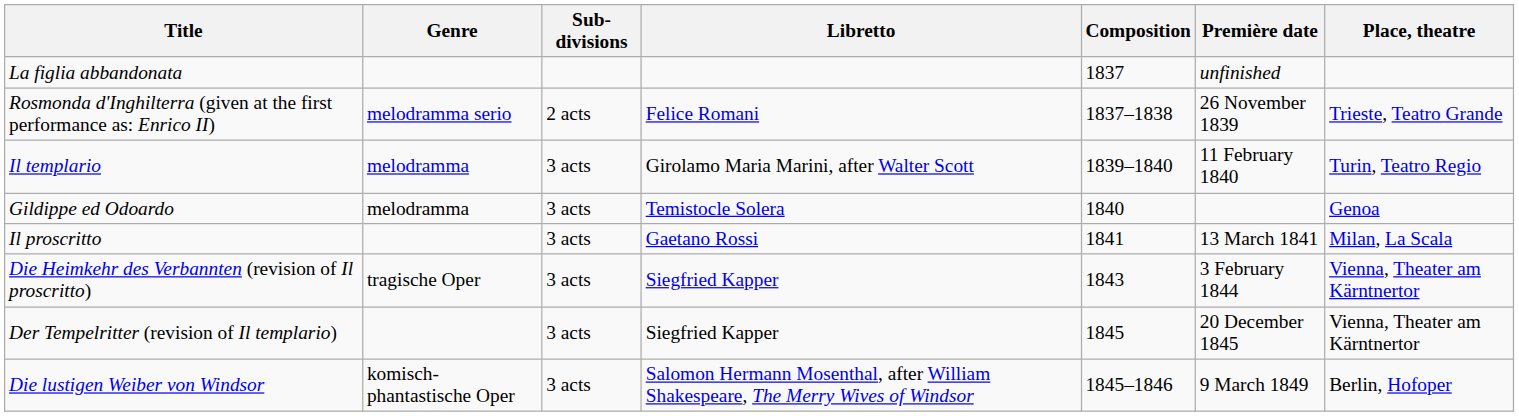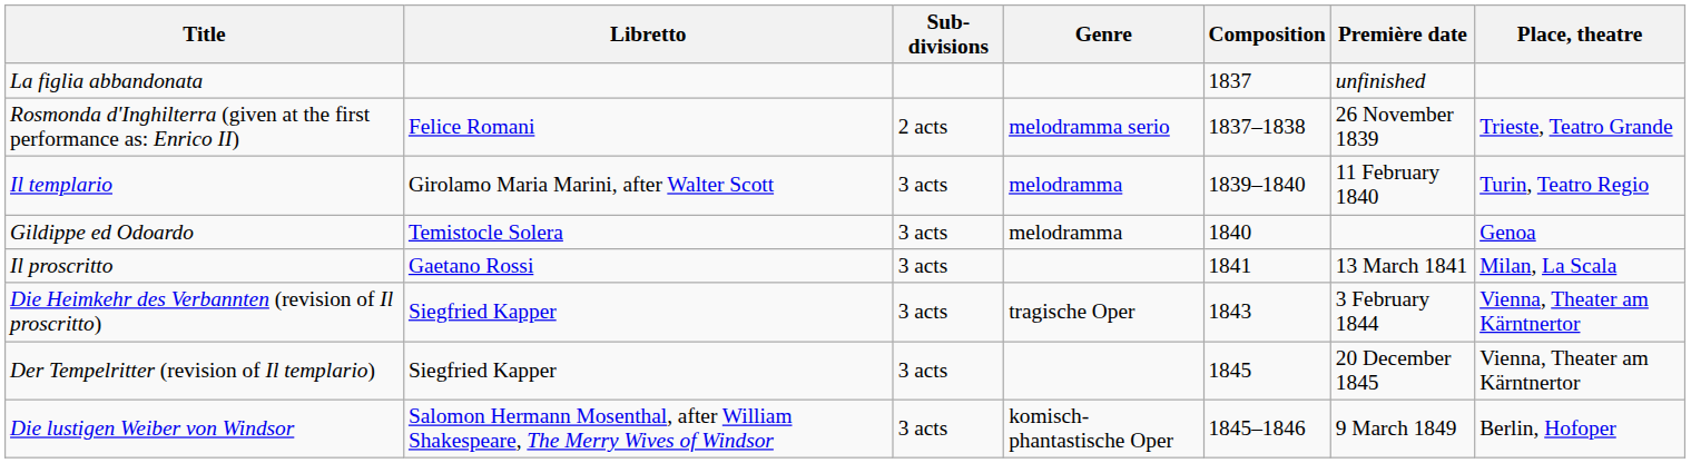columns swapped: Genre <-> Libretto
